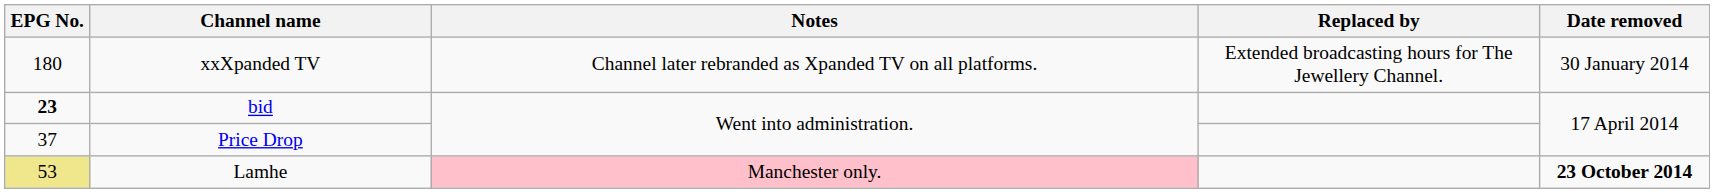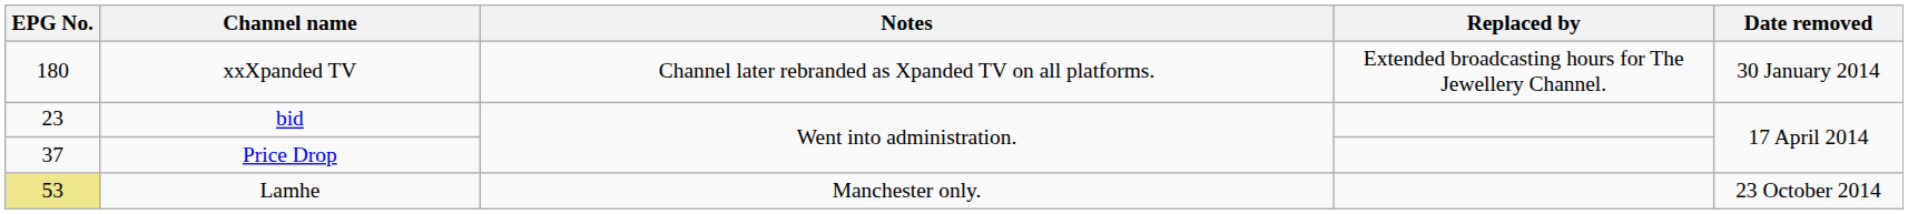bid | EPG No.: bold -> normal
Lamhe | Notes: pink background -> no background
Lamhe | Date removed: bold -> normal
